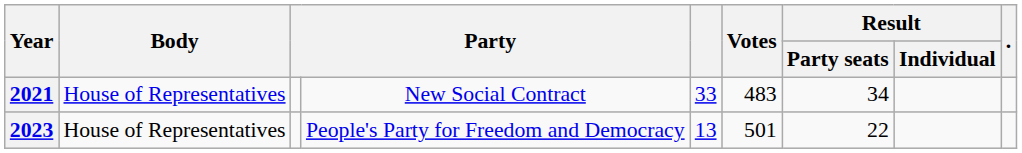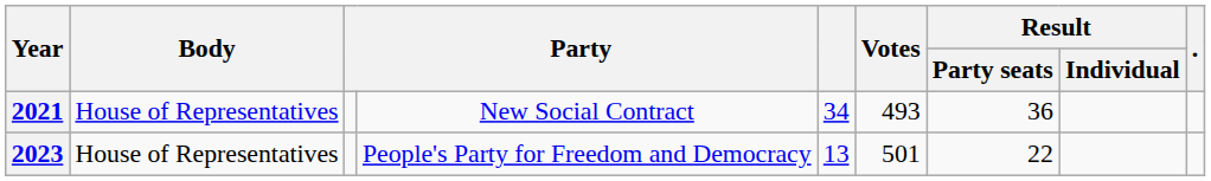2021 | column 5: 33 -> 34
2021 | Votes: 483 -> 493
2021 | Result / Party seats: 34 -> 36
